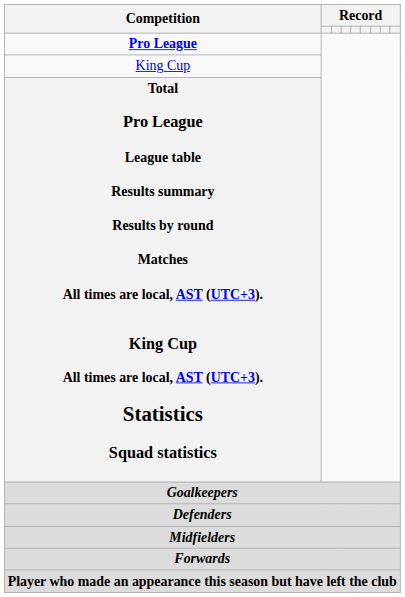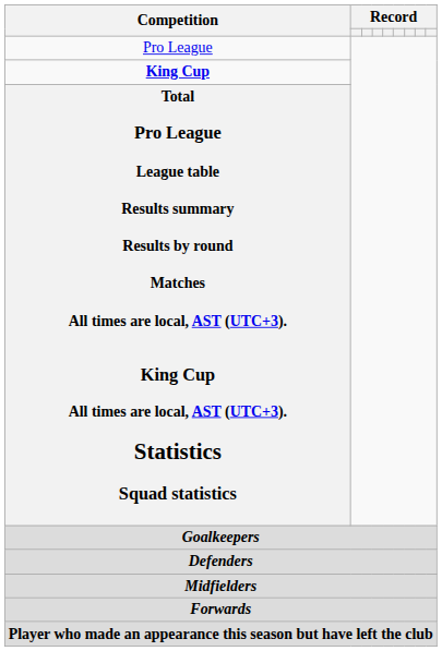Pro League | Competition: bold -> normal
King Cup | Competition: normal -> bold
